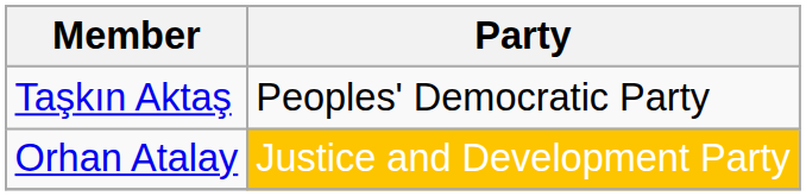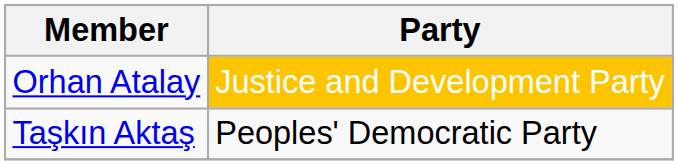rows swapped: Taşkın Aktaş <-> Orhan Atalay
